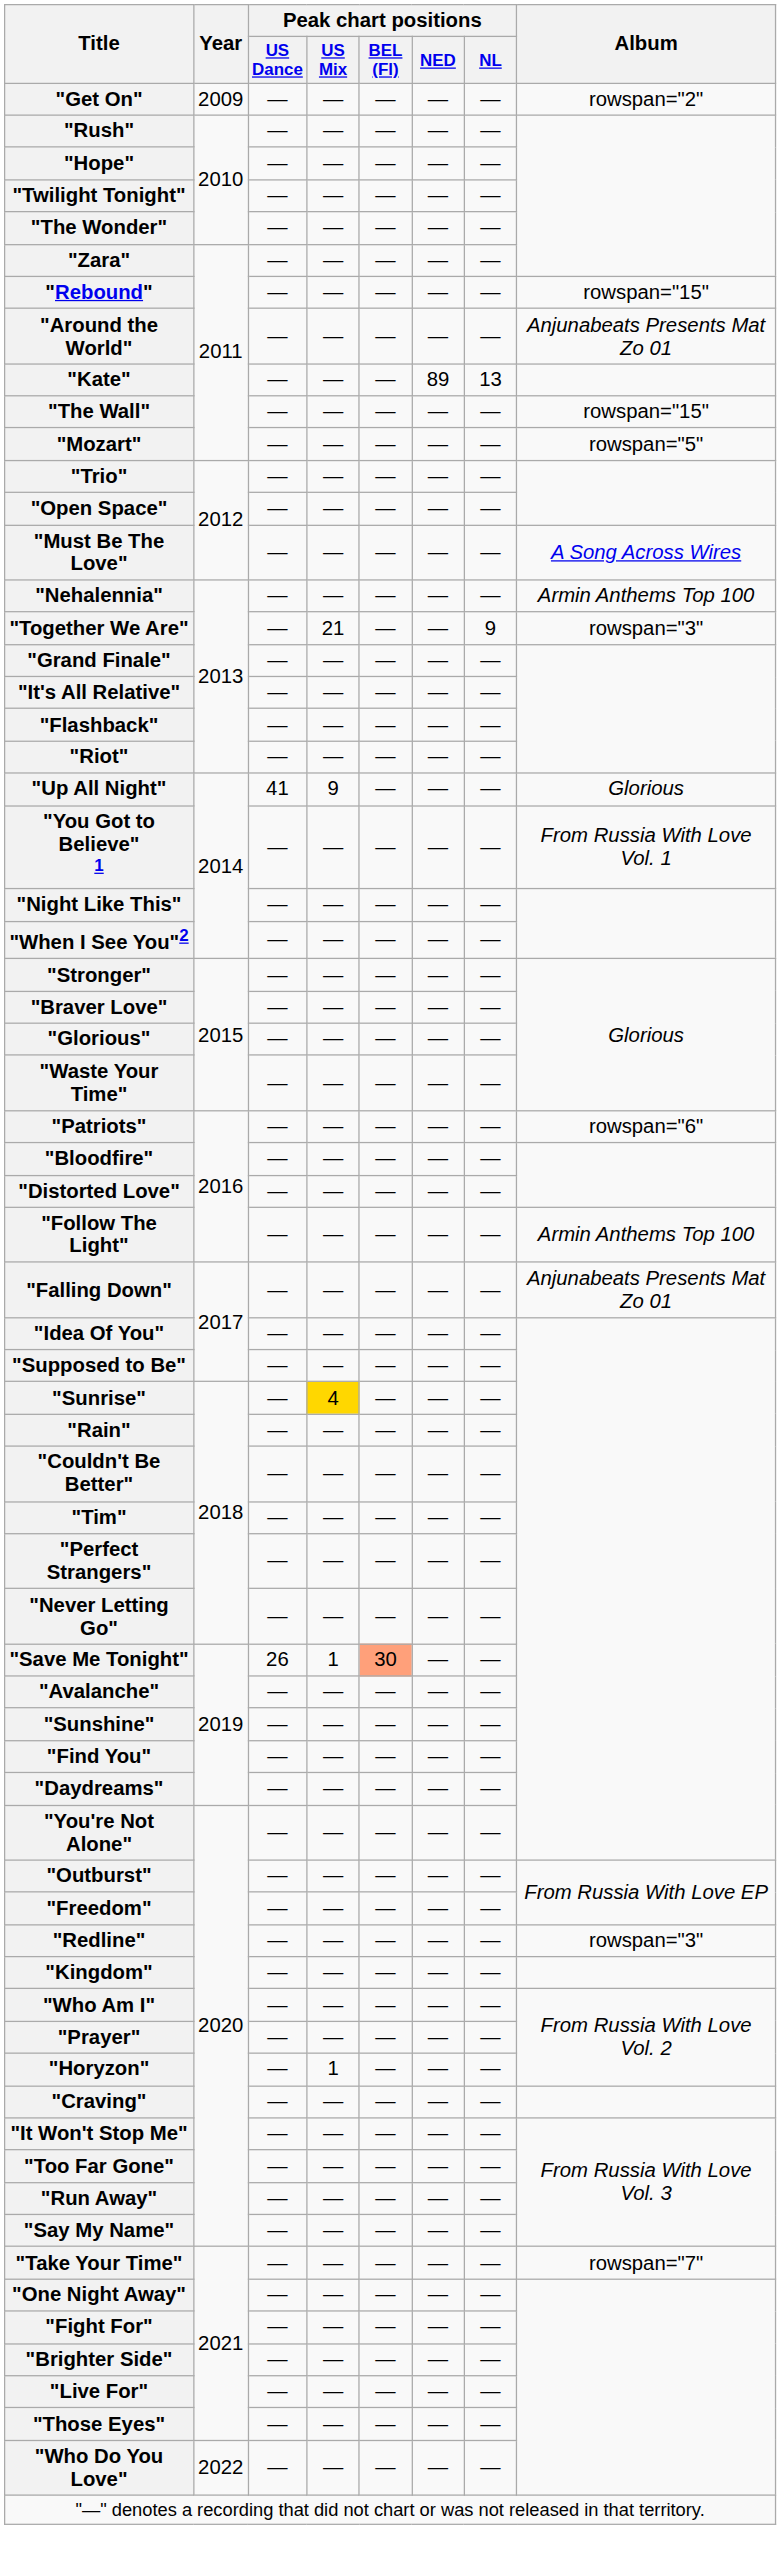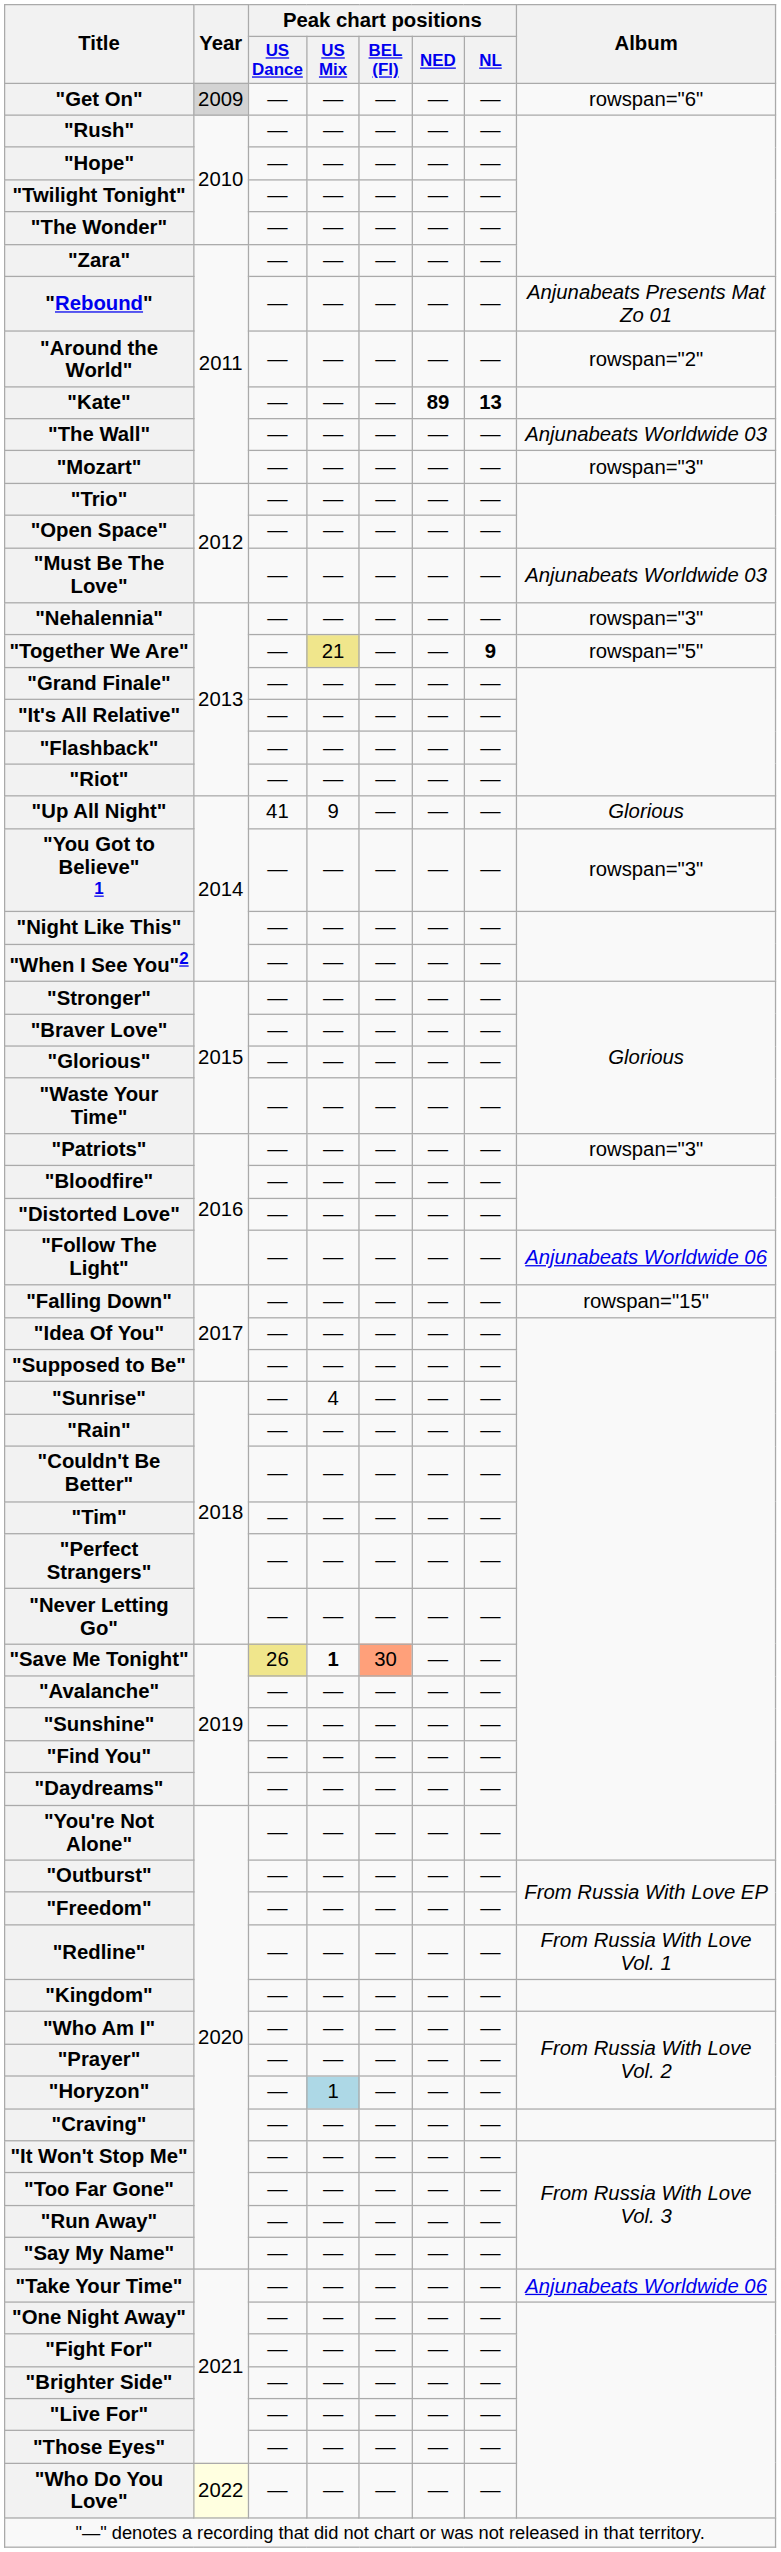"Get On" | Year: no background -> lightgrey background
"Get On" | Album: rowspan="2" -> rowspan="6"
"Rebound" | Album: rowspan="15" -> Anjunabeats Presents Mat Zo 01
"Around the World" | Album: Anjunabeats Presents Mat Zo 01 -> rowspan="2"
"Kate" | Peak chart positions / NED: normal -> bold
"Kate" | Peak chart positions / NL: normal -> bold
"The Wall" | Album: rowspan="15" -> Anjunabeats Worldwide 03
"Mozart" | Album: rowspan="5" -> rowspan="3"
"Must Be The Love" | Album: A Song Across Wires -> Anjunabeats Worldwide 03
"Nehalennia" | Album: Armin Anthems Top 100 -> rowspan="3"
"Together We Are" | Peak chart positions / US Mix: no background -> khaki background
"Together We Are" | Peak chart positions / NL: normal -> bold
"Together We Are" | Album: rowspan="3" -> rowspan="5"
"You Got to Believe" 1 | Album: From Russia With Love Vol. 1 -> rowspan="3"
"Patriots" | Album: rowspan="6" -> rowspan="3"
"Follow The Light" | Album: Armin Anthems Top 100 -> Anjunabeats Worldwide 06
"Falling Down" | Album: Anjunabeats Presents Mat Zo 01 -> rowspan="15"
"Sunrise" | Peak chart positions / US Mix: gold background -> no background
"Save Me Tonight" | Peak chart positions / US Dance: no background -> khaki background
"Save Me Tonight" | Peak chart positions / US Mix: normal -> bold
"Redline" | Album: rowspan="3" -> From Russia With Love Vol. 1
"Horyzon" | Peak chart positions / US Mix: no background -> lightblue background
"Take Your Time" | Album: rowspan="7" -> Anjunabeats Worldwide 06
"Who Do You Love" | Year: no background -> lightyellow background
